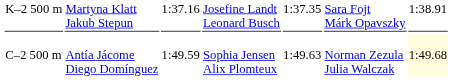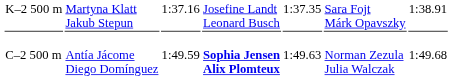C–2 500 m | column 4: normal -> bold
C–2 500 m | column 7: lightyellow background -> no background
